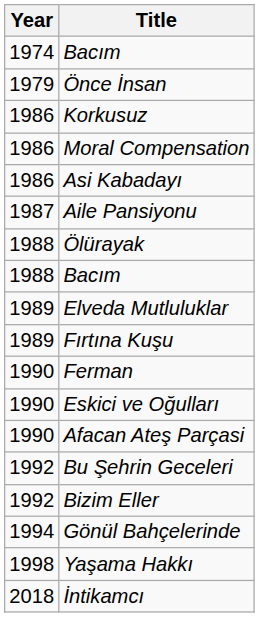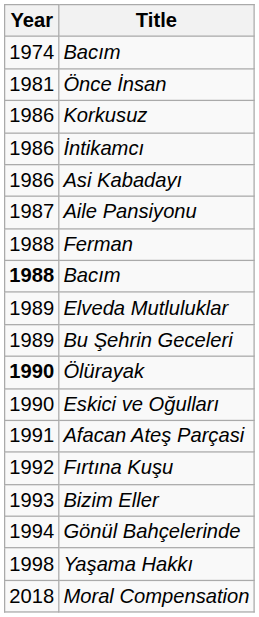row 3 | Year: 1979 -> 1981
row 5 | Title: Moral Compensation -> İntikamcı
row 8 | Title: Ölürayak -> Ferman
row 9 | Year: normal -> bold
row 11 | Title: Fırtına Kuşu -> Bu Şehrin Geceleri
row 12 | Year: normal -> bold
row 12 | Title: Ferman -> Ölürayak
row 14 | Year: 1990 -> 1991
row 15 | Title: Bu Şehrin Geceleri -> Fırtına Kuşu
row 16 | Year: 1992 -> 1993
row 19 | Title: İntikamcı -> Moral Compensation
